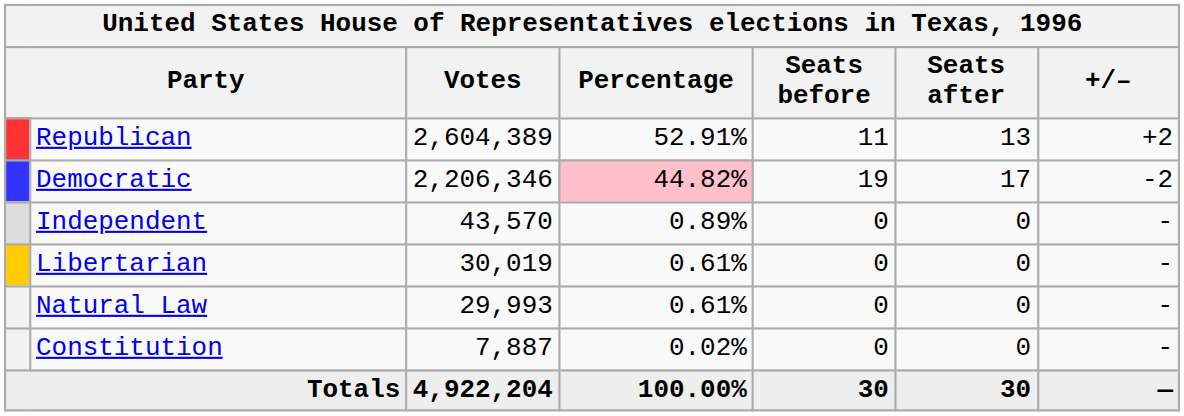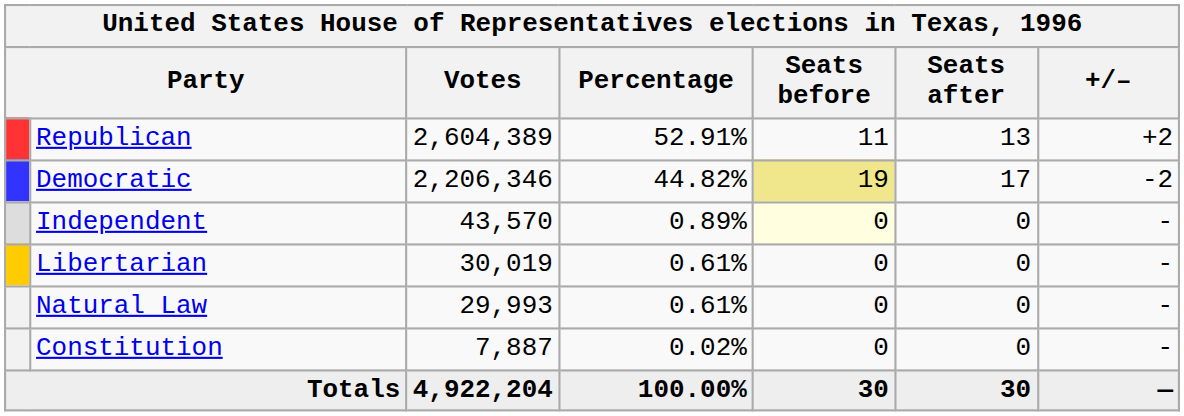Democratic | Percentage: pink background -> no background
Democratic | Seats before: no background -> khaki background
Independent | Seats before: no background -> lightyellow background
